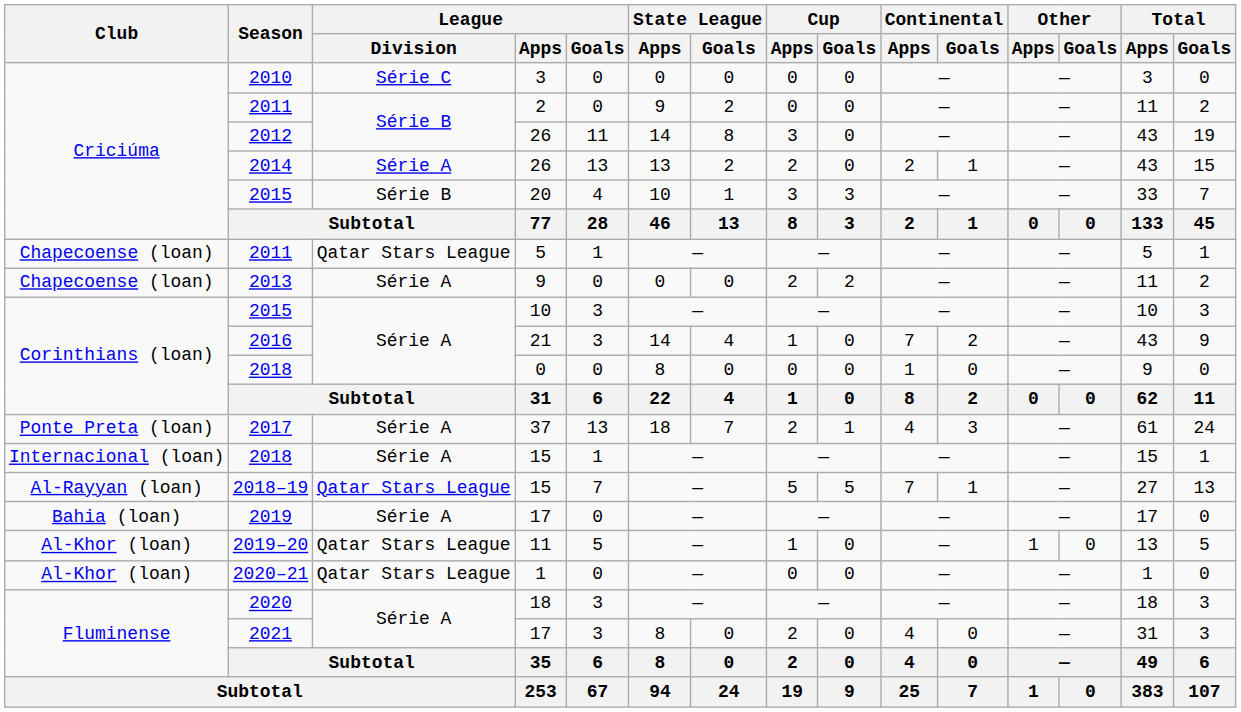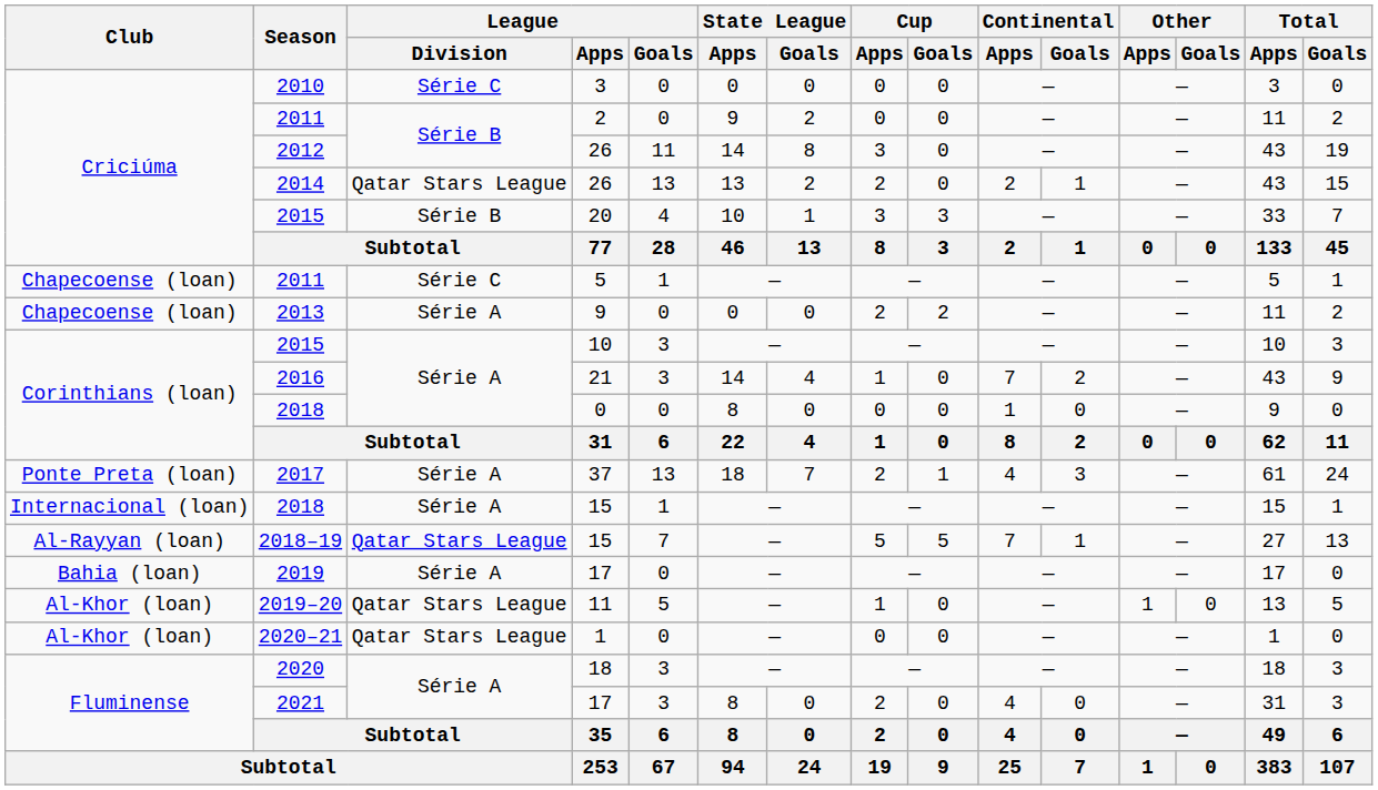2014 | League / Division: Série A -> Qatar Stars League
2011 / 5 | League / Division: Qatar Stars League -> Série C
